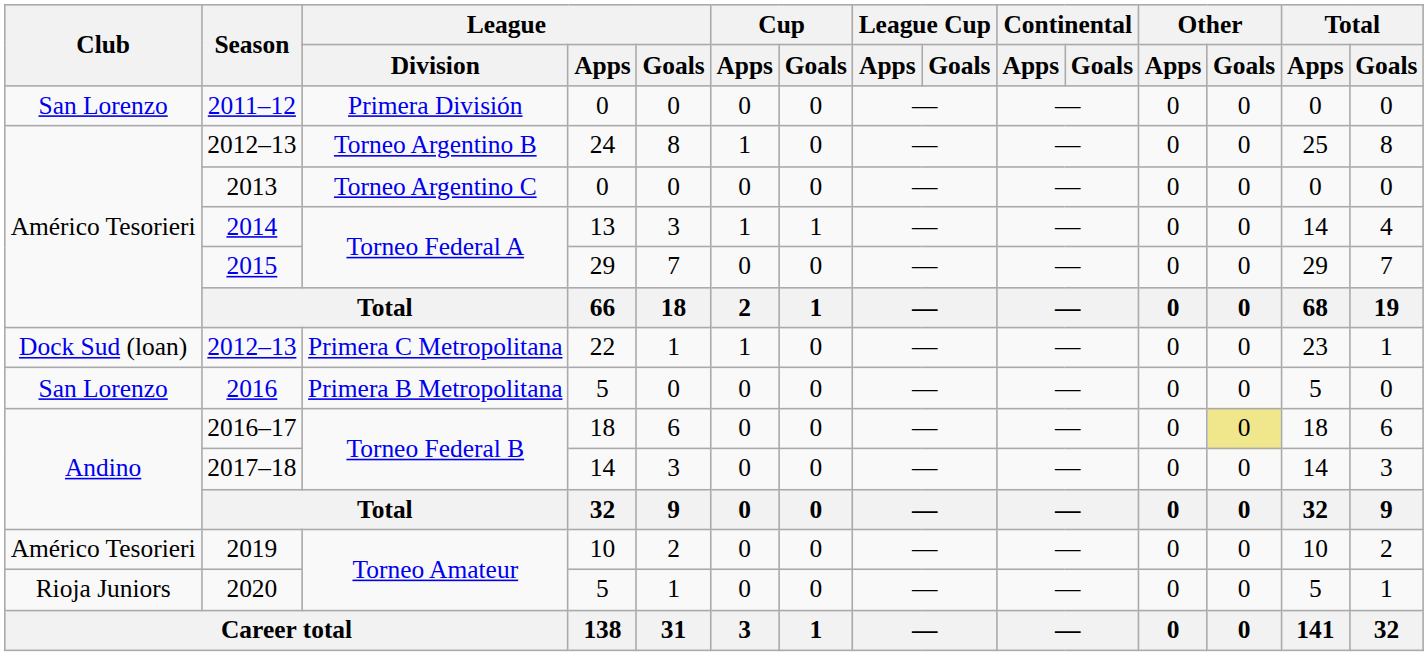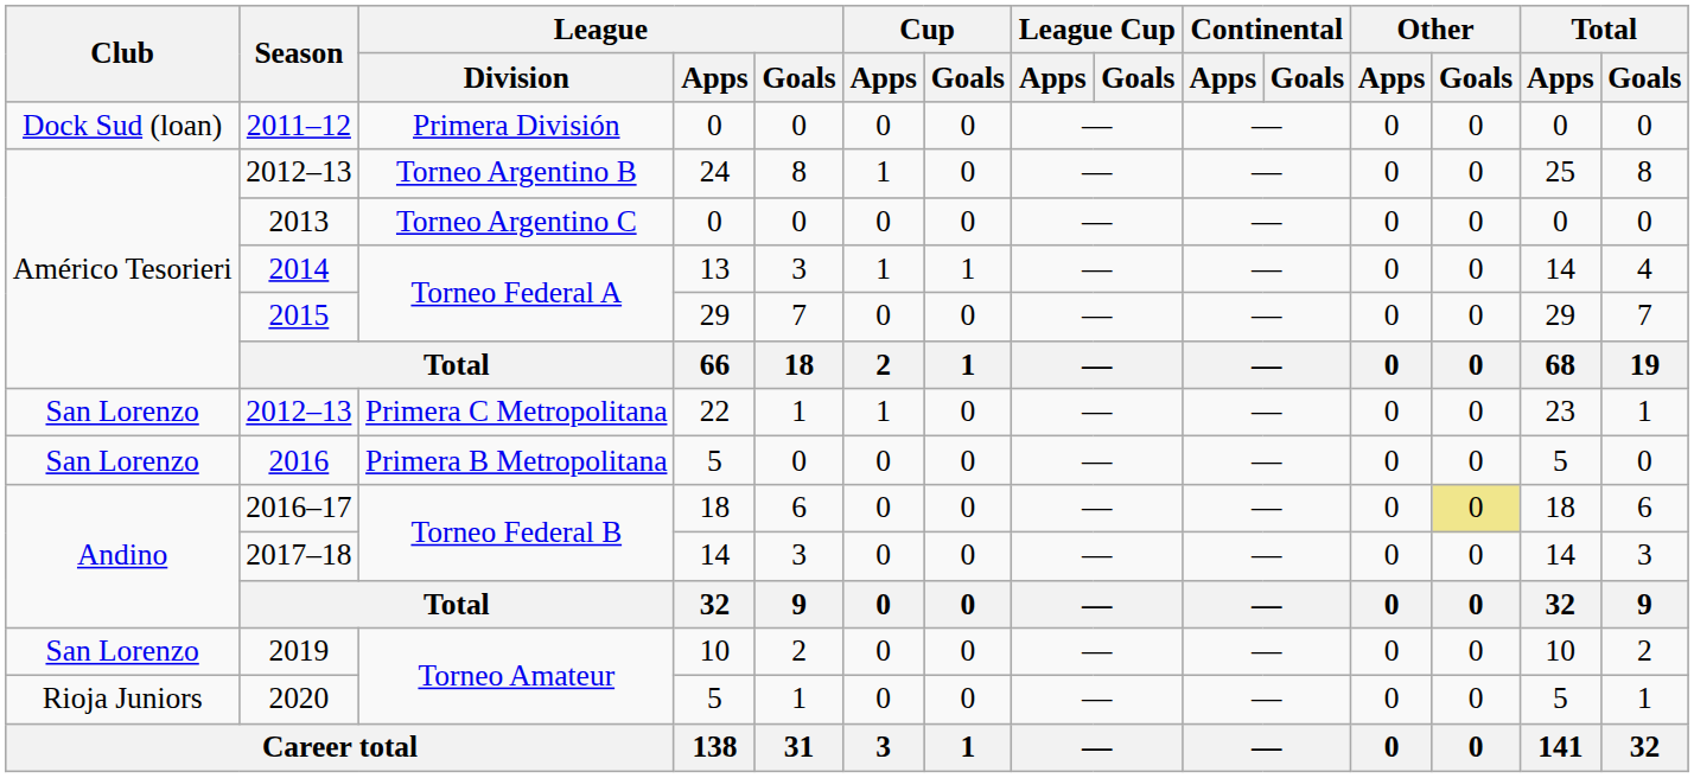2011–12 | Club: San Lorenzo -> Dock Sud (loan)
2012–13 / 22 | Club: Dock Sud (loan) -> San Lorenzo
2019 | Club: Américo Tesorieri -> San Lorenzo
